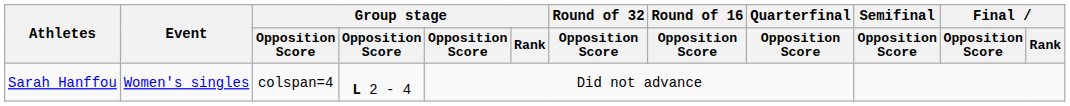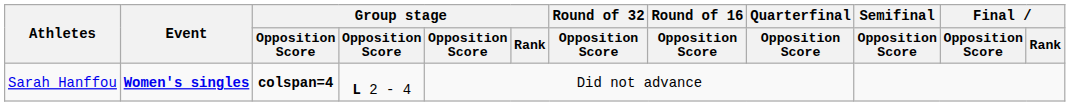Sarah Hanffou | Event: normal -> bold
Sarah Hanffou | column 3: normal -> bold
